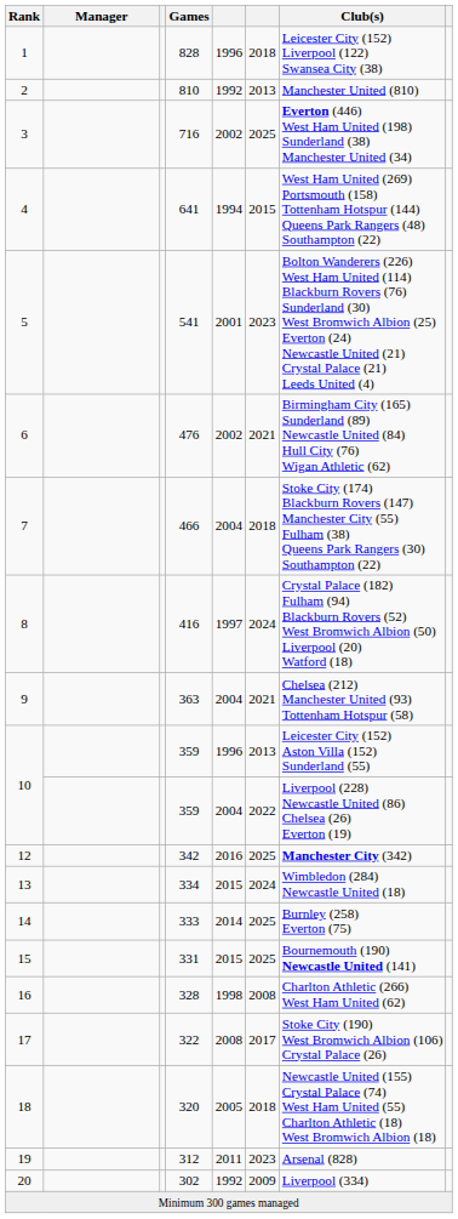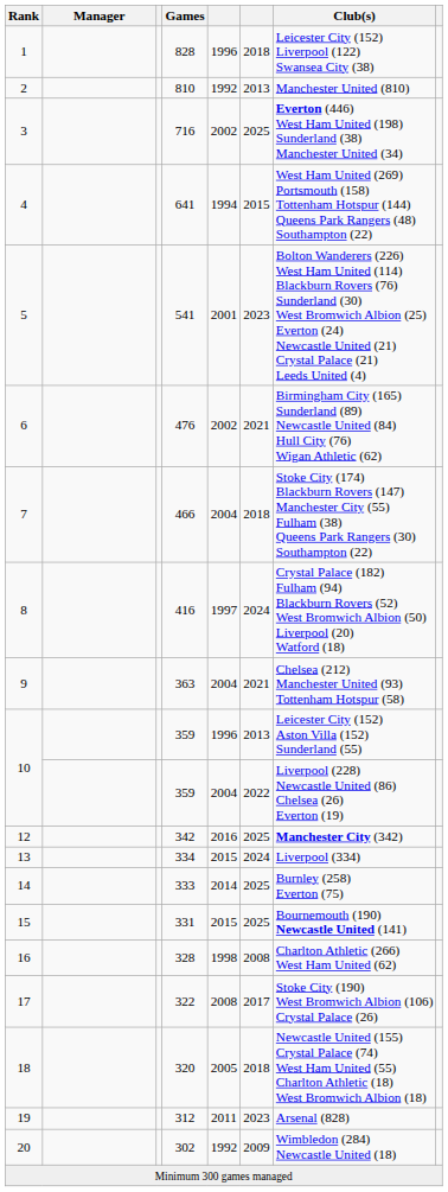13 | Club(s): Wimbledon (284) Newcastle United (18) -> Liverpool (334)
20 | Club(s): Liverpool (334) -> Wimbledon (284) Newcastle United (18)
